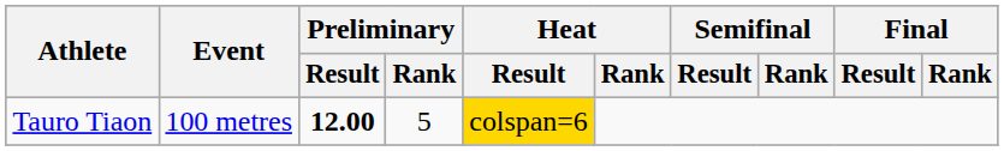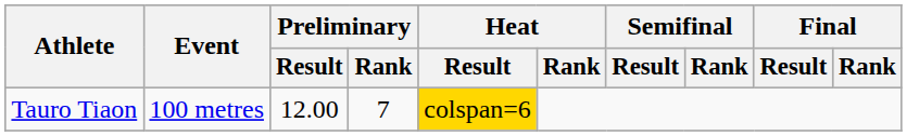Tauro Tiaon | Preliminary / Result: bold -> normal
Tauro Tiaon | Preliminary / Rank: 5 -> 7
